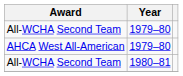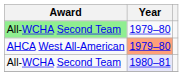row 2 | Award: no background -> lightgreen background
row 3 | Year: no background -> lightsalmon background
row 4 | Year: no background -> lavender background
